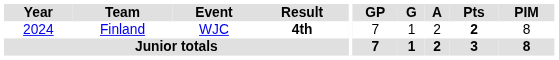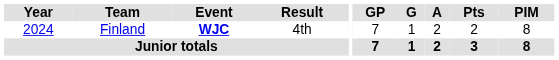Finland | Event: normal -> bold
Finland | Result: bold -> normal
Finland | Pts: bold -> normal
